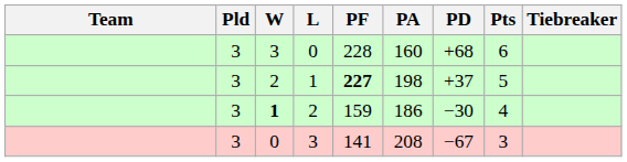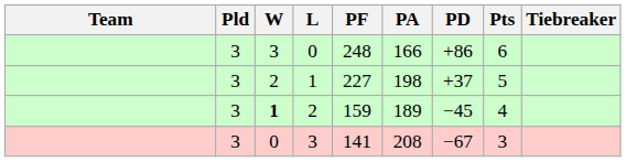row 2 | PF: 228 -> 248
row 2 | PA: 160 -> 166
row 2 | PD: +68 -> +86
row 3 | PF: bold -> normal
row 4 | PA: 186 -> 189
row 4 | PD: −30 -> −45
